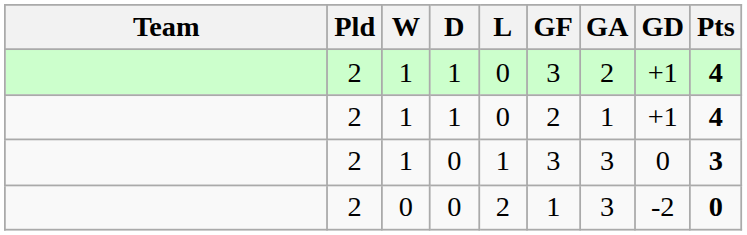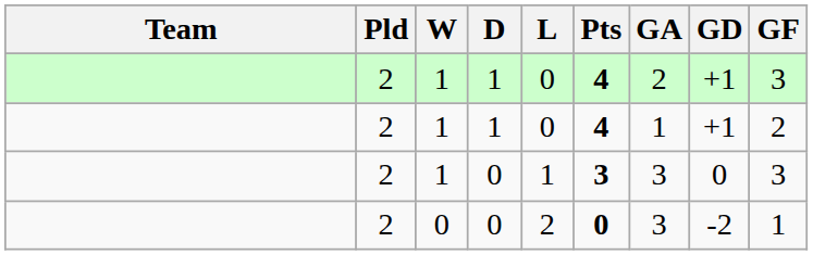columns swapped: GF <-> Pts
